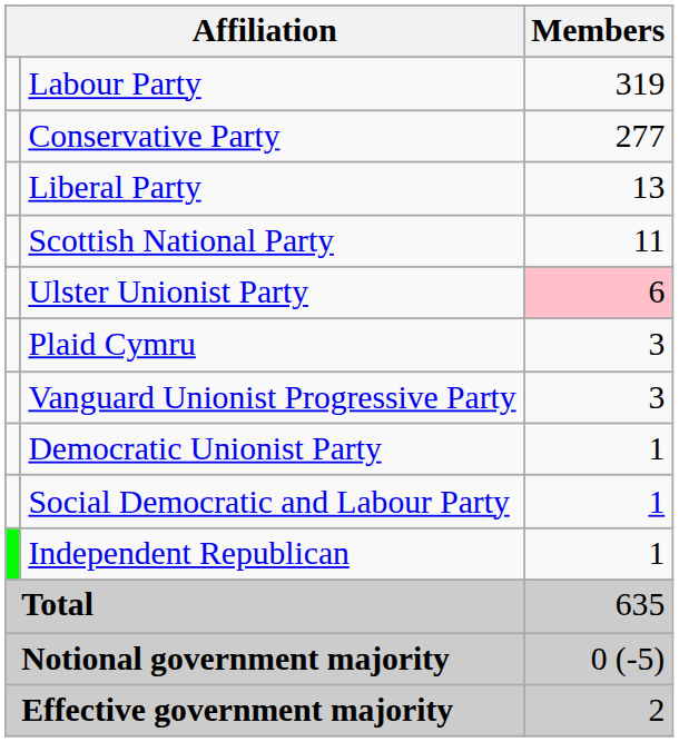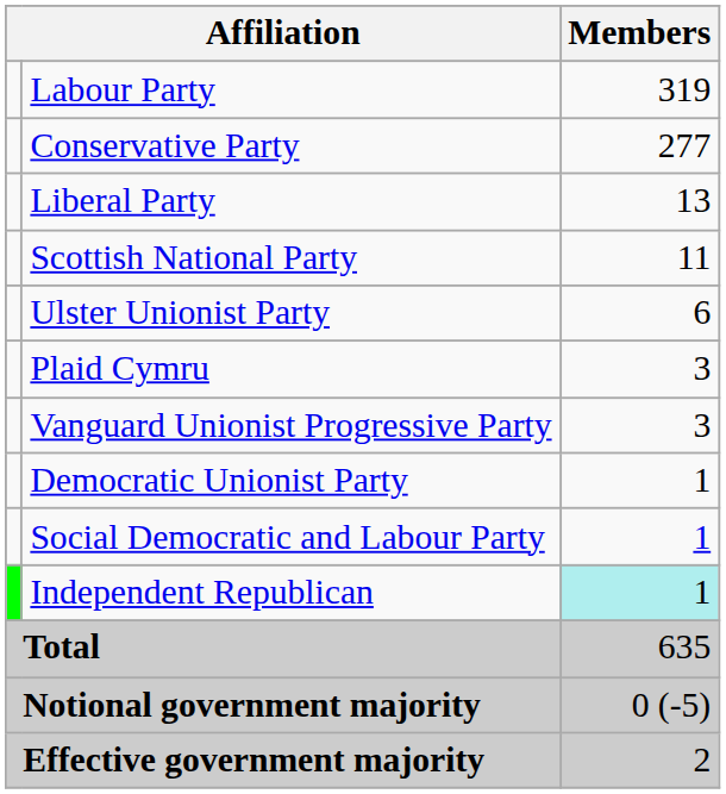Ulster Unionist Party | Members: pink background -> no background
Independent Republican | Members: no background -> paleturquoise background
